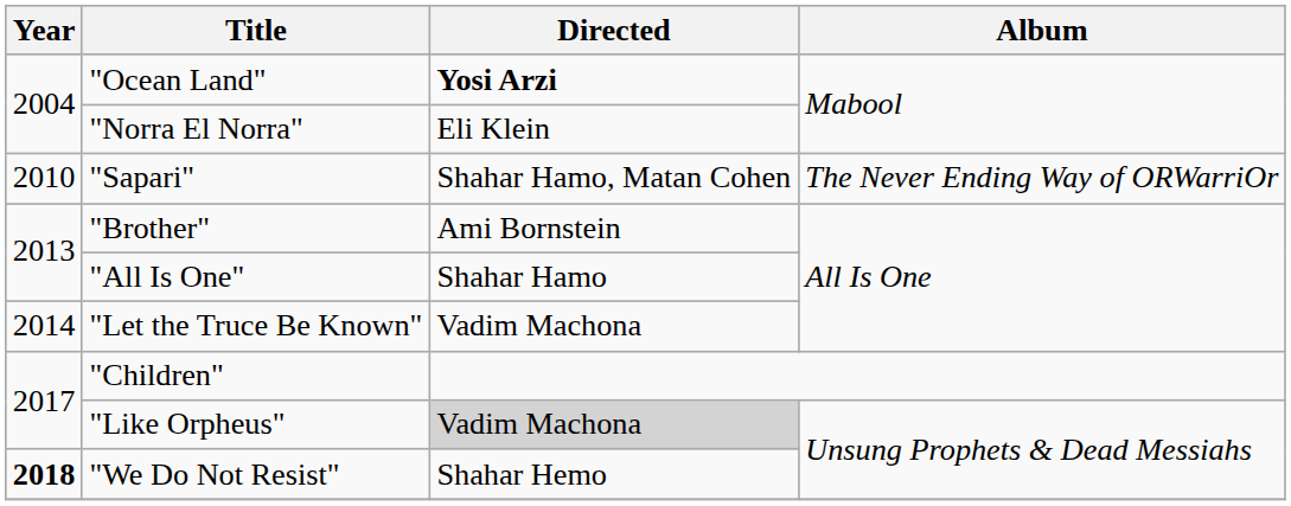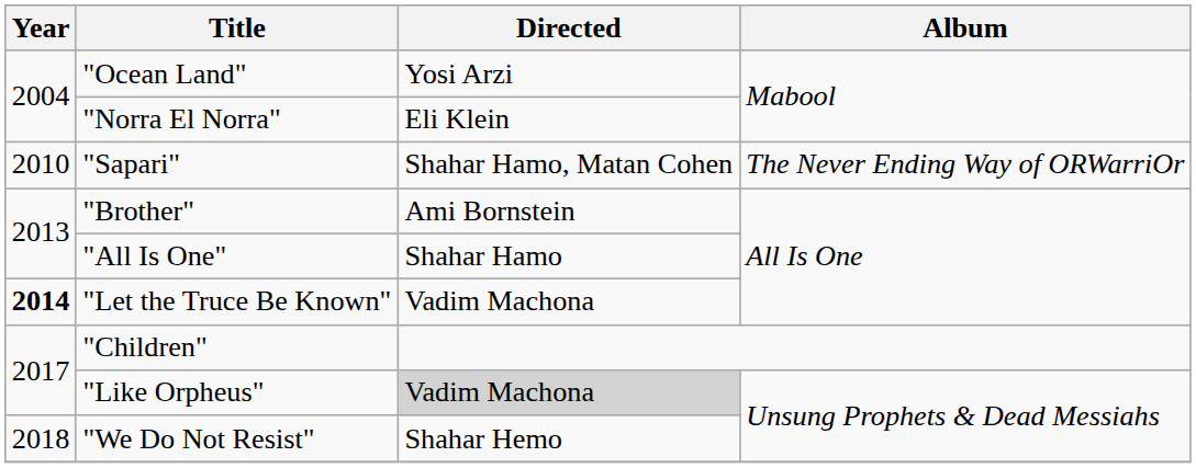"Ocean Land" | Directed: bold -> normal
"Let the Truce Be Known" | Year: normal -> bold
"We Do Not Resist" | Year: bold -> normal
